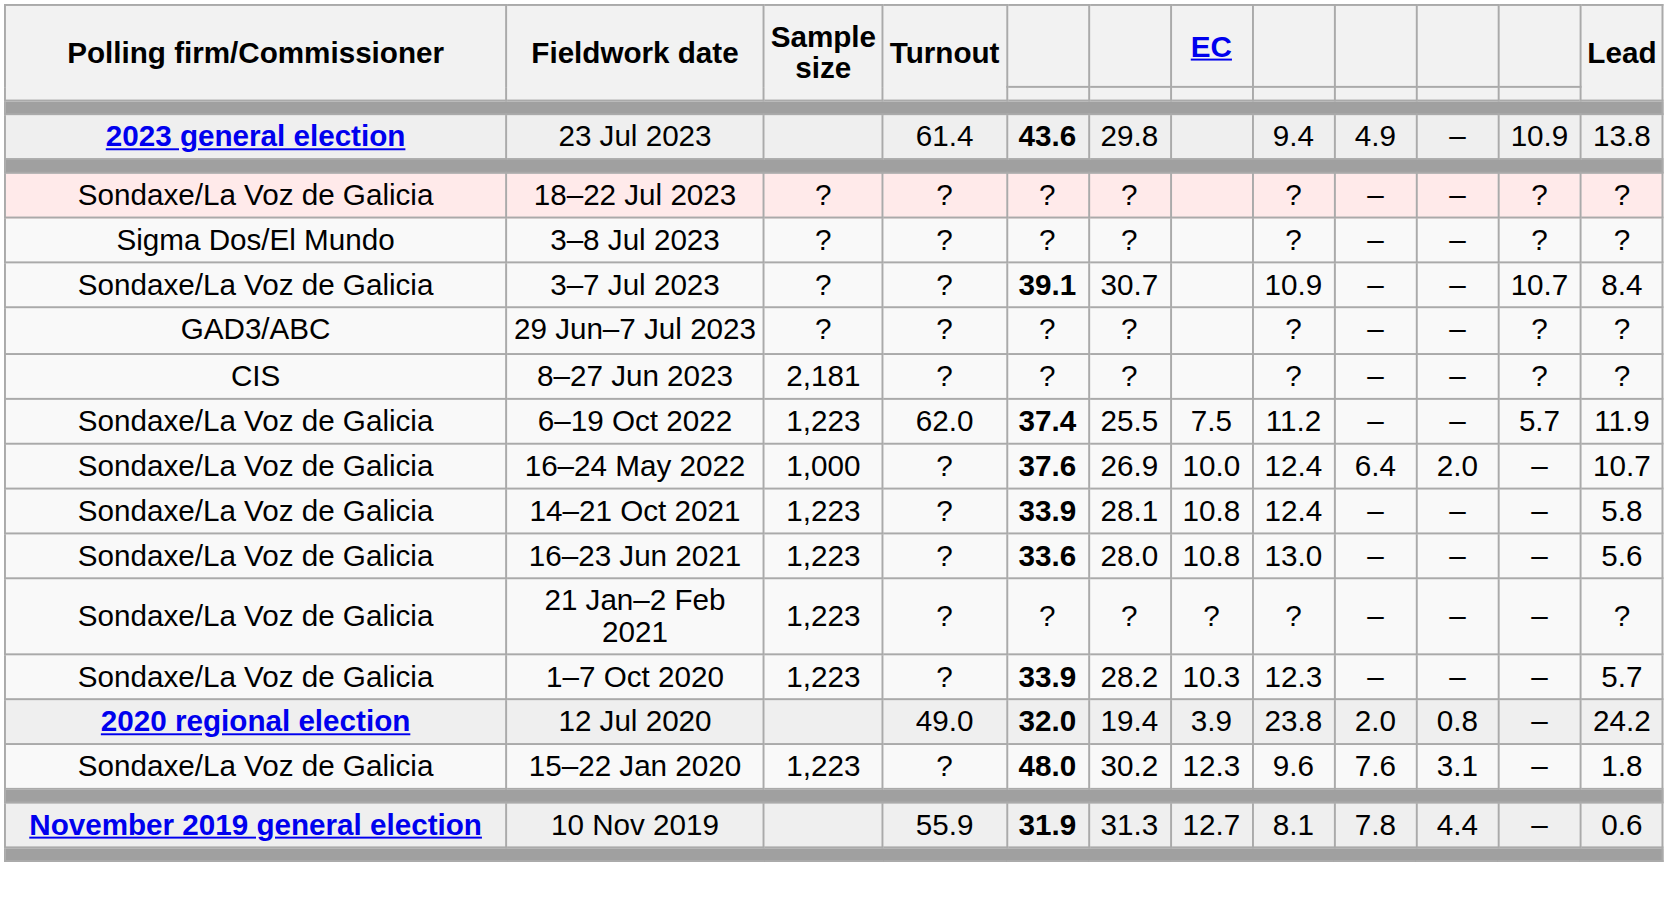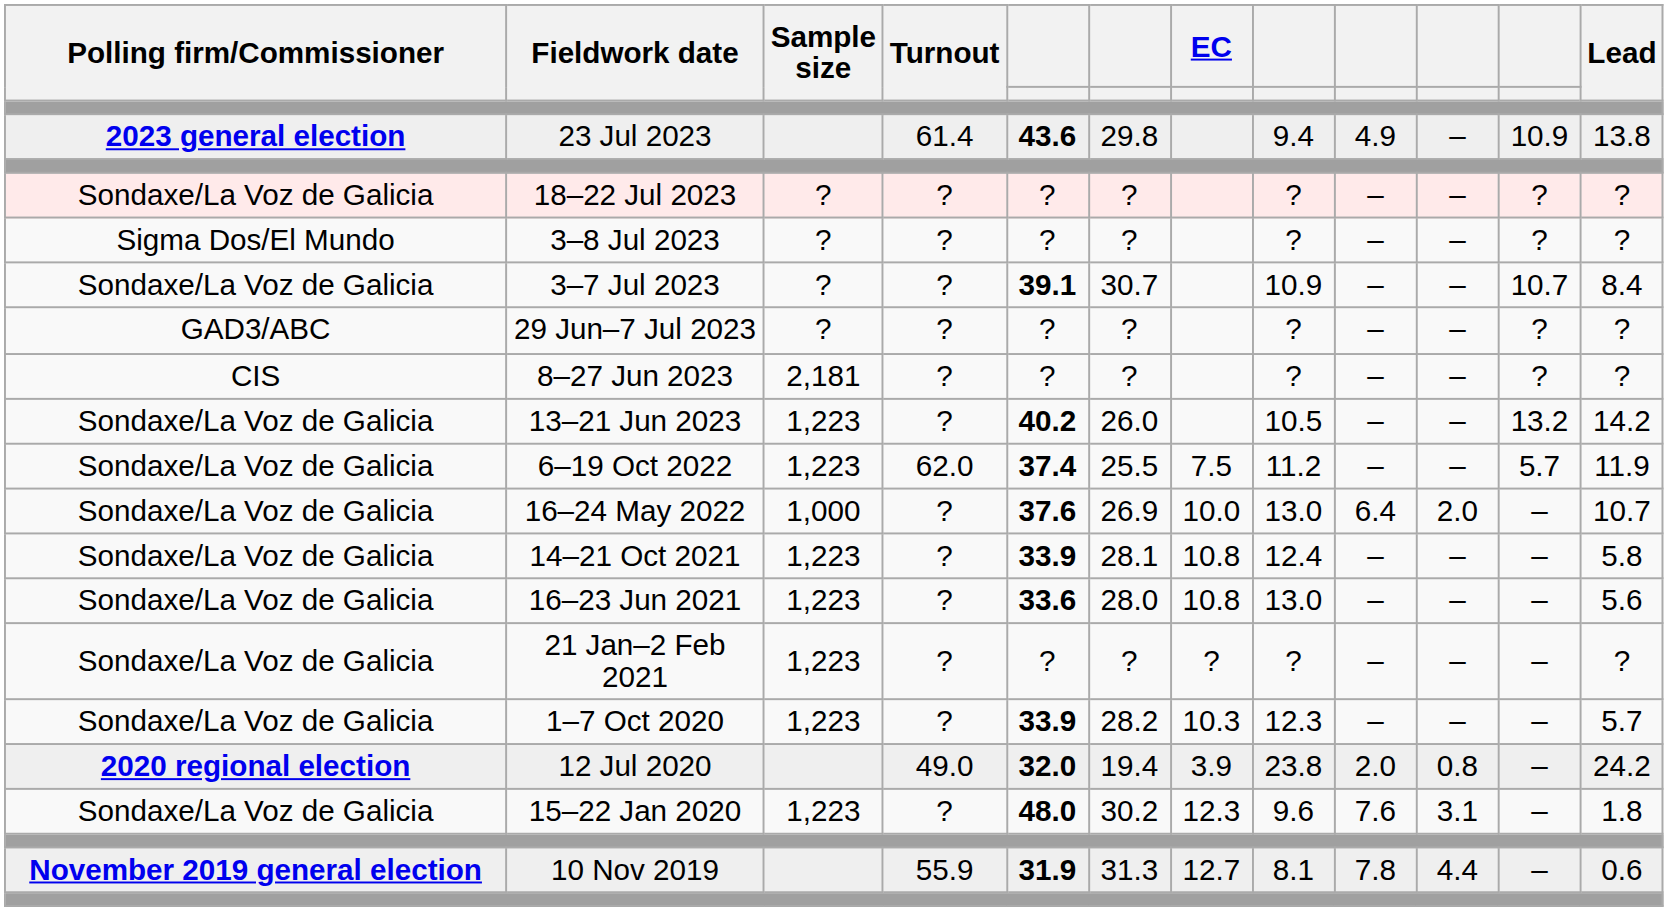+ row: Sondaxe/La Voz de Galicia | 13–21 Jun 2023 | 1,223 | ? | 40.2 | 26.0 | 10.5 | – | – | 13.2 | 14.2
16–24 May 2022 | column 8: 12.4 -> 13.0
